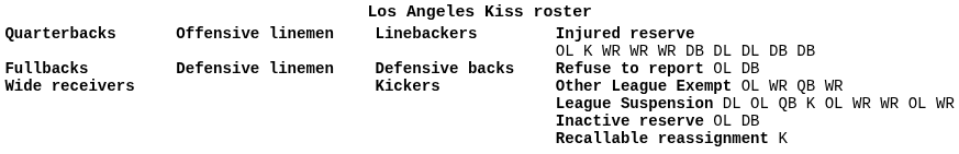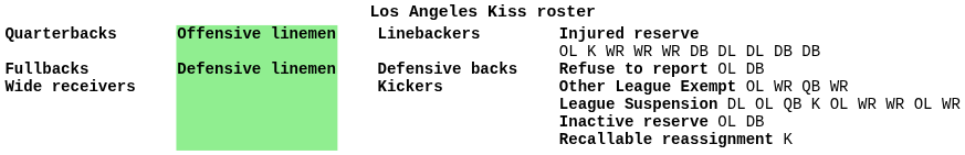Quarterbacks Fullbacks Wide receivers | column 2: no background -> lightgreen background
